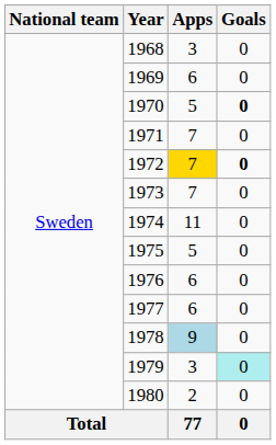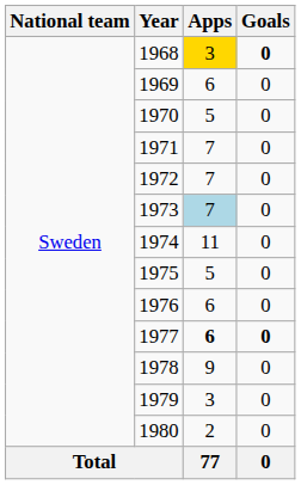1968 | Apps: no background -> gold background
1968 | Goals: normal -> bold
1970 | Goals: bold -> normal
1972 | Apps: gold background -> no background
1972 | Goals: bold -> normal
1973 | Apps: no background -> lightblue background
1977 | Apps: normal -> bold
1977 | Goals: normal -> bold
1978 | Apps: lightblue background -> no background
1979 | Goals: paleturquoise background -> no background
